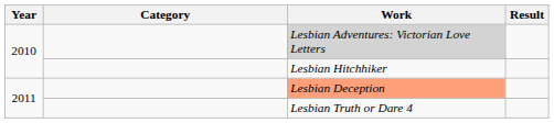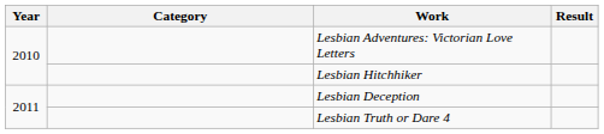Lesbian Adventures: Victorian Love Letters | Work: lightgrey background -> no background
Lesbian Deception | Work: lightsalmon background -> no background
